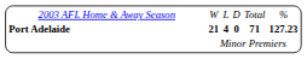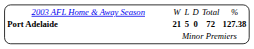Port Adelaide | column 3: 4 -> 5
Port Adelaide | column 5: 71 -> 72
Port Adelaide | column 6: 127.23 -> 127.38
